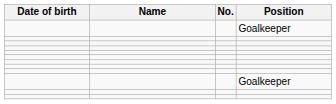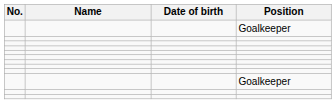columns swapped: No. <-> Date of birth
